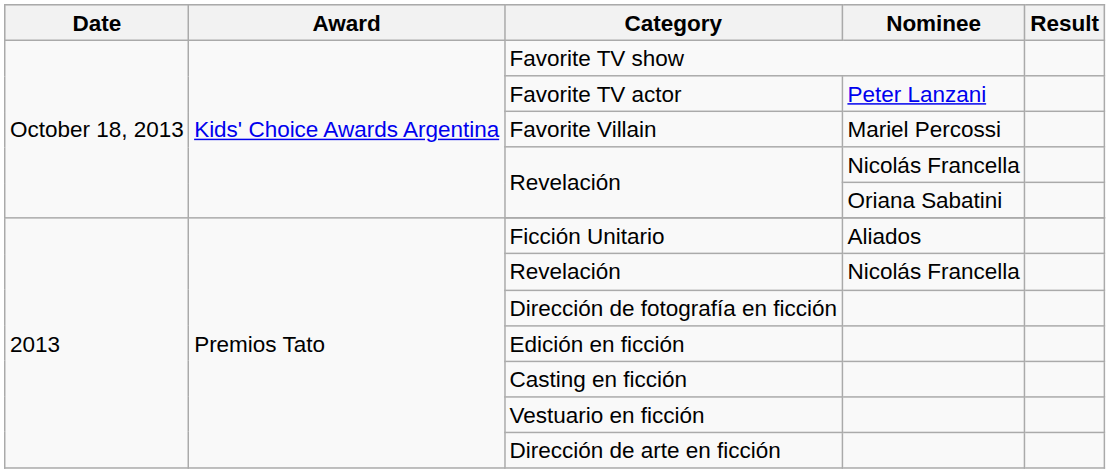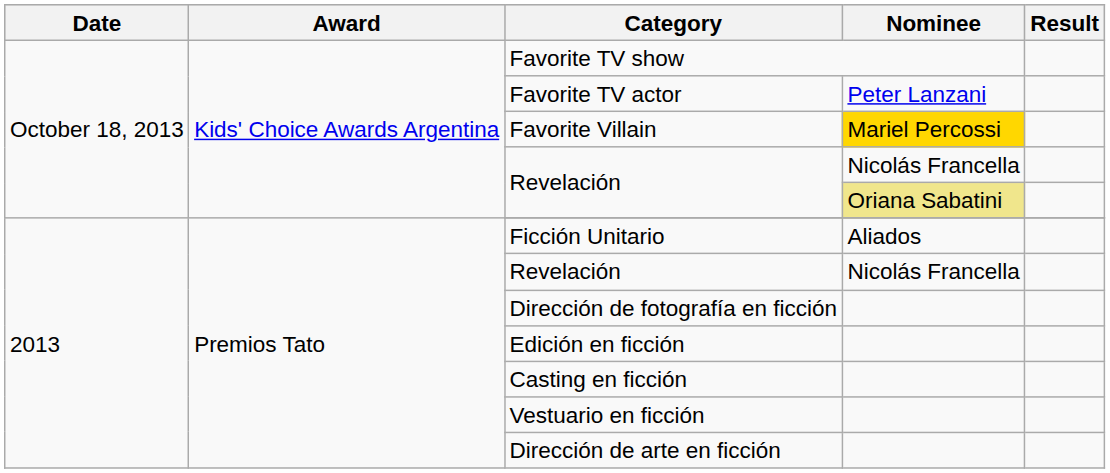Favorite Villain | Nominee: no background -> gold background
Revelación / Oriana Sabatini | Nominee: no background -> khaki background
